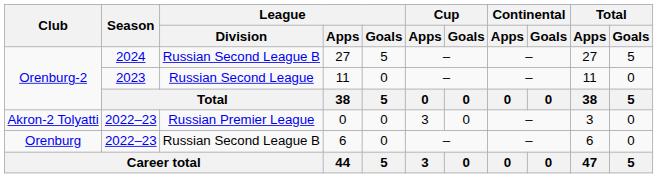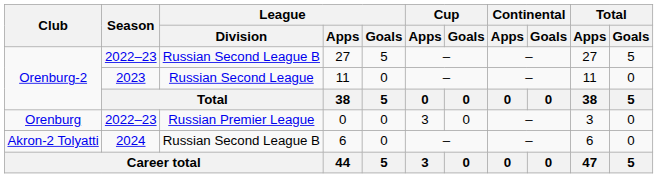row 3 | Season: 2024 -> 2022–23
row 6 | Club: Akron-2 Tolyatti -> Orenburg
row 7 | Club: Orenburg -> Akron-2 Tolyatti
row 7 | Season: 2022–23 -> 2024
